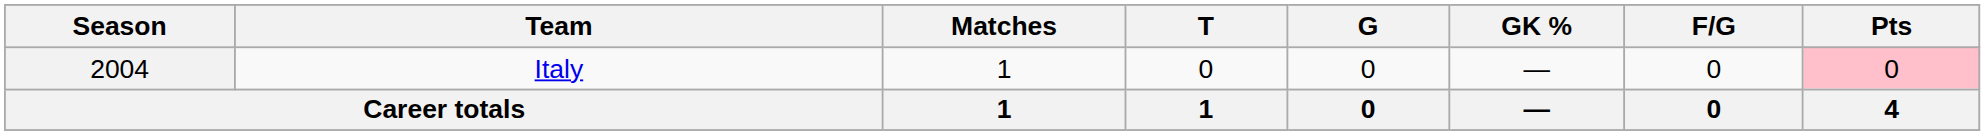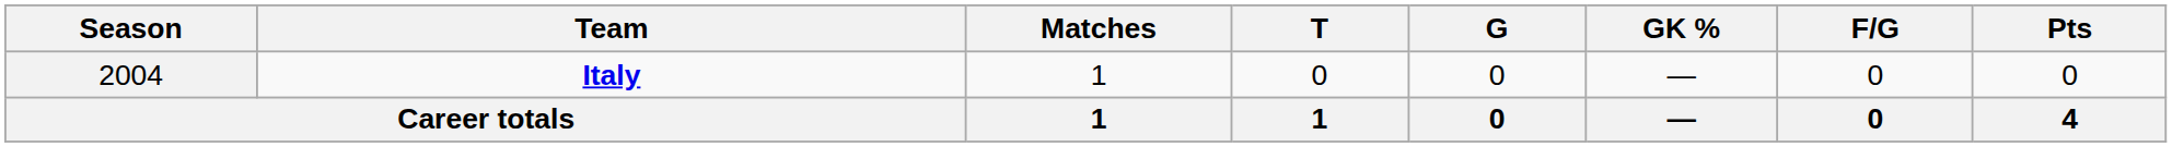2004 | Team: normal -> bold
2004 | Pts: pink background -> no background
